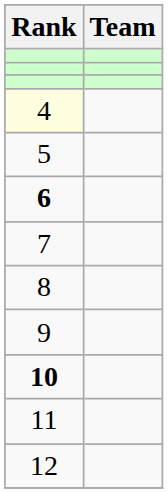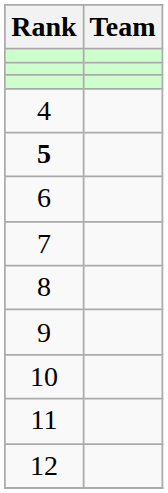row 5 | Rank: lightyellow background -> no background
row 6 | Rank: normal -> bold
row 7 | Rank: bold -> normal
row 11 | Rank: bold -> normal
